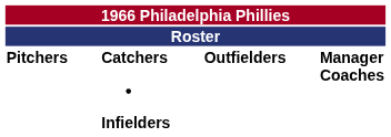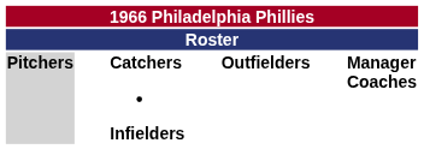Pitchers | column 1: no background -> lightgrey background
